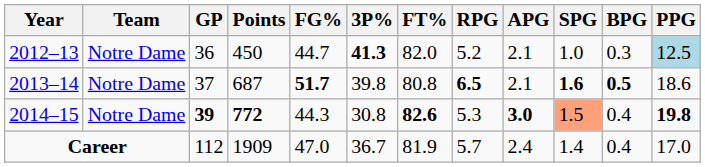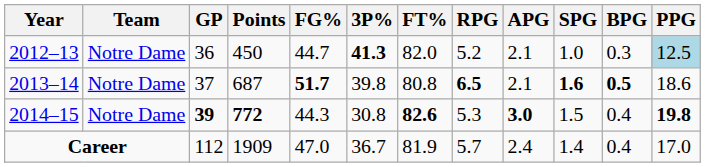2014–15 | SPG: lightsalmon background -> no background
